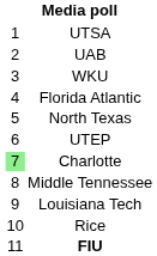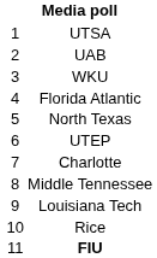Charlotte | column 1: lightgreen background -> no background
